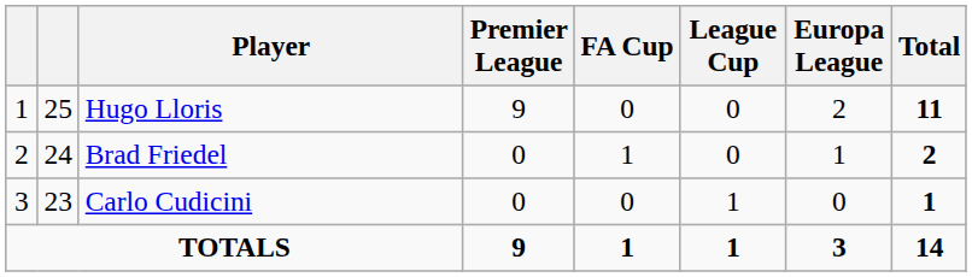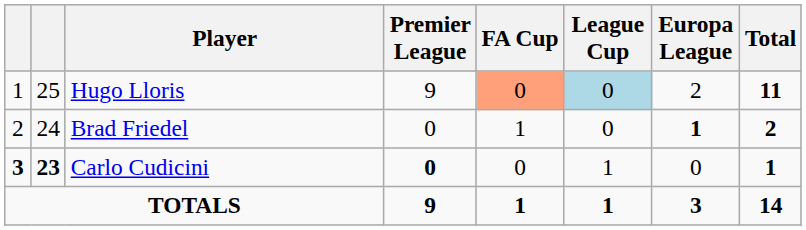Hugo Lloris | FA Cup: no background -> lightsalmon background
Hugo Lloris | League Cup: no background -> lightblue background
Brad Friedel | Europa League: normal -> bold
Carlo Cudicini | column 1: normal -> bold
Carlo Cudicini | column 2: normal -> bold
Carlo Cudicini | Premier League: normal -> bold
